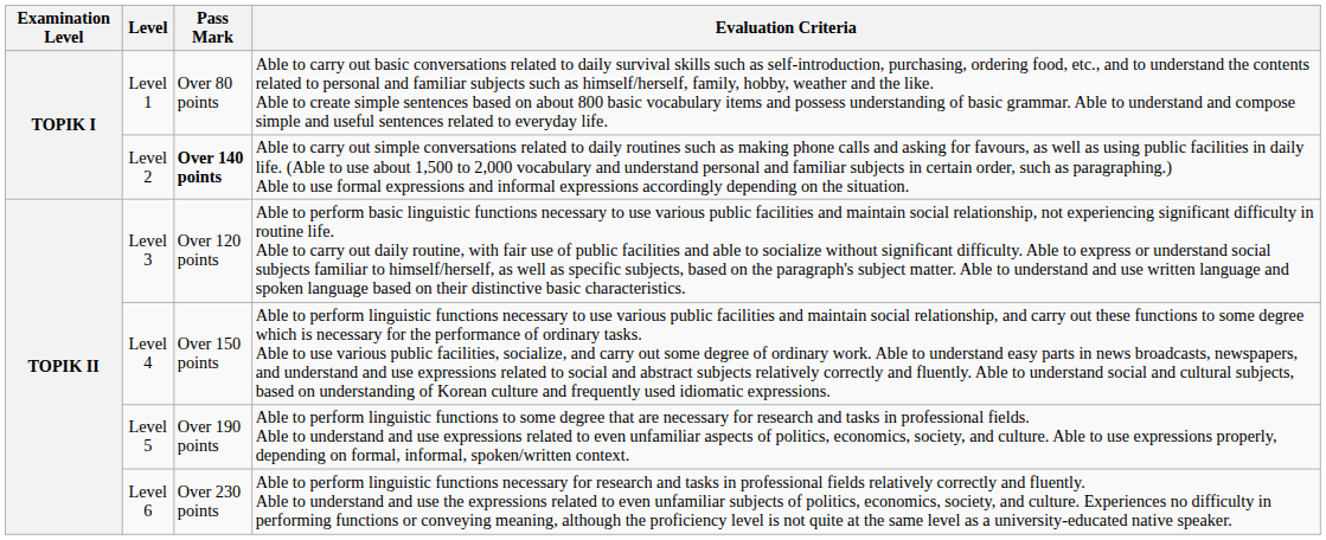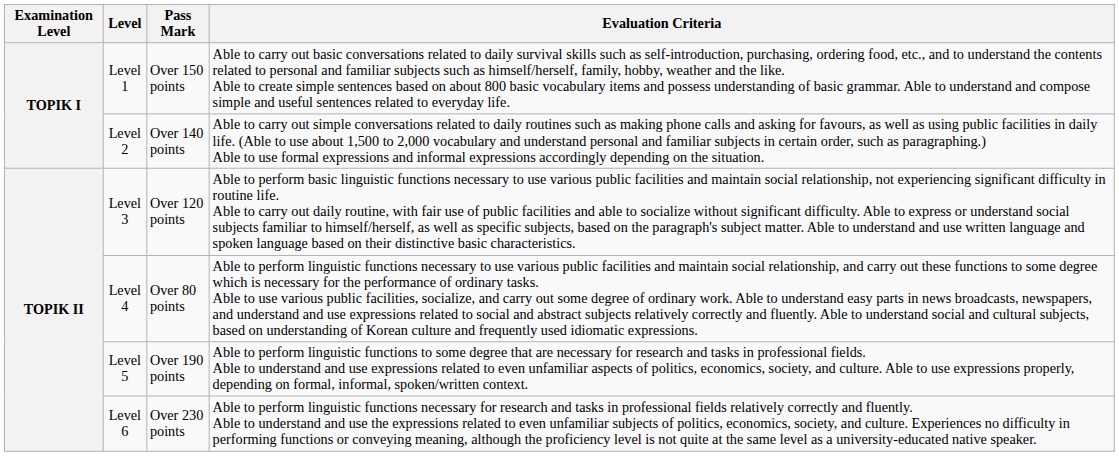Level 1 | Pass Mark: Over 80 points -> Over 150 points
Level 2 | Pass Mark: bold -> normal
Level 4 | Pass Mark: Over 150 points -> Over 80 points
